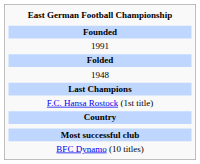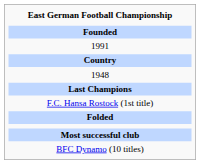row 4 | column 1: Folded -> Country
row 8 | column 1: Country -> Folded
